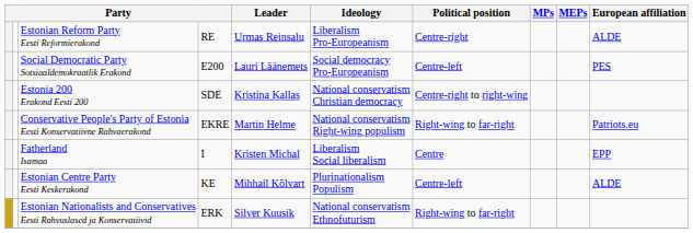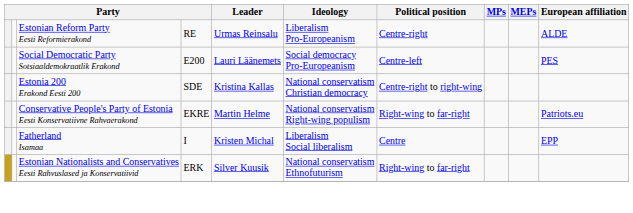- row: Estonian Centre Party Eesti Keskerakond | KE | Mihhail Kõlvart | Plurinationalism Populism | Centre-left | ALDE
